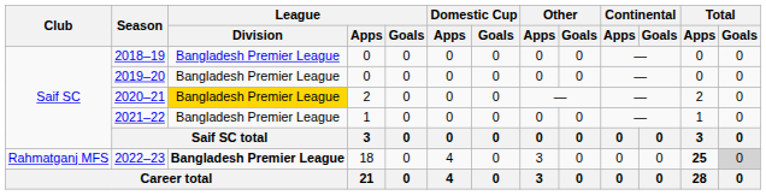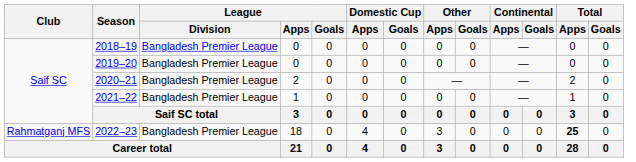2020–21 | League / Division: gold background -> no background
2022–23 | League / Division: bold -> normal
2022–23 | Total / Goals: lightgrey background -> no background
